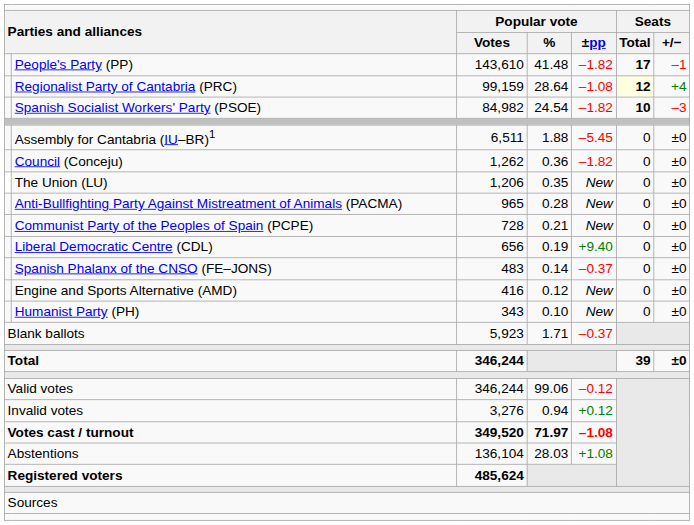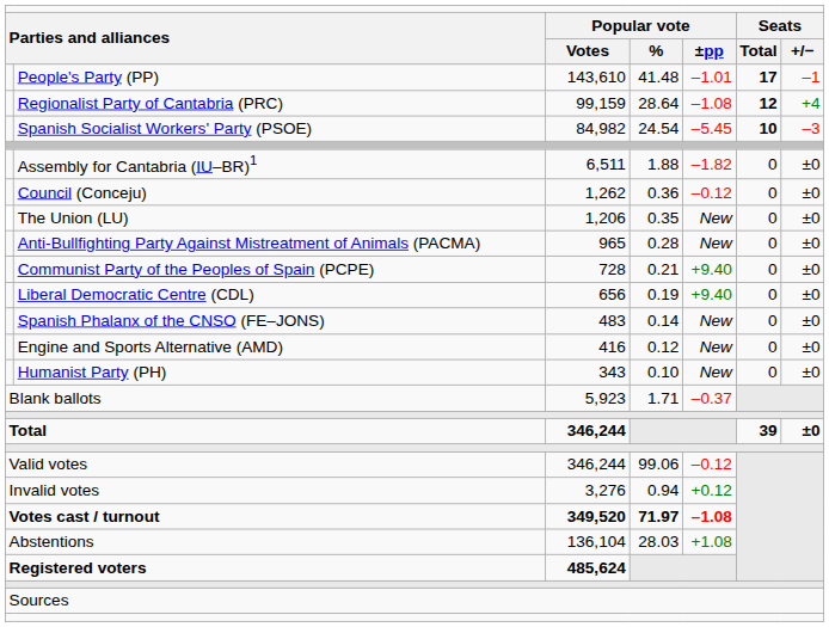People's Party (PP) | column 5: –1.82 -> –1.01
Regionalist Party of Cantabria (PRC) | column 6: lightyellow background -> no background
Spanish Socialist Workers' Party (PSOE) | column 5: –1.82 -> –5.45
Assembly for Cantabria (IU–BR)1 | column 5: –5.45 -> –1.82
Council (Conceju) | column 5: –1.82 -> –0.12
Communist Party of the Peoples of Spain (PCPE) | column 5: New -> +9.40
Spanish Phalanx of the CNSO (FE–JONS) | column 5: –0.37 -> New
